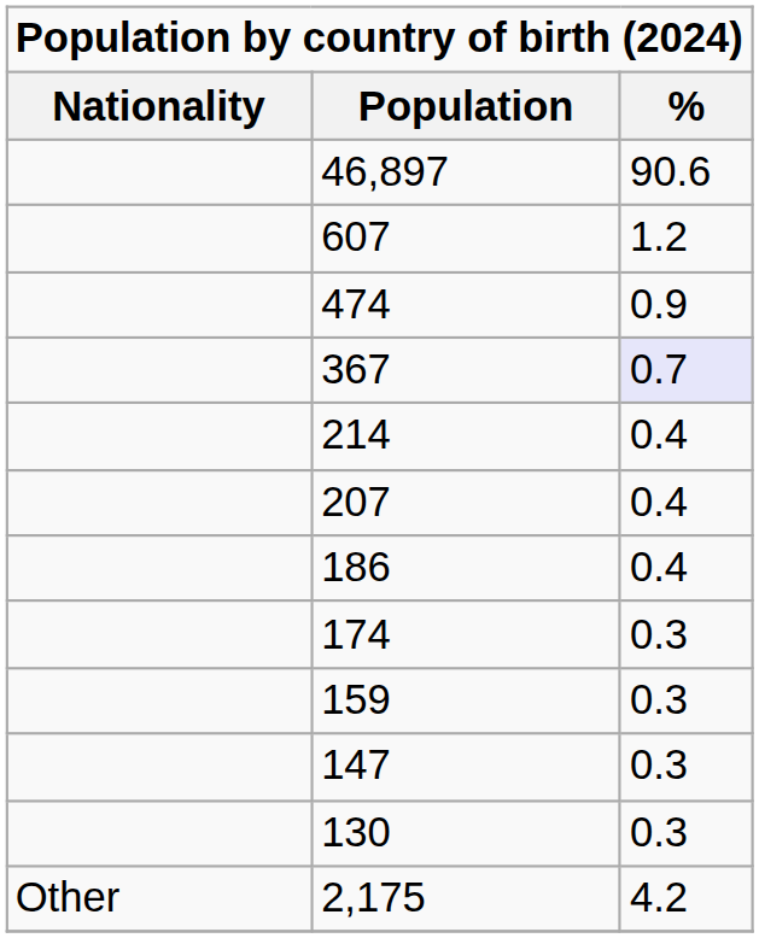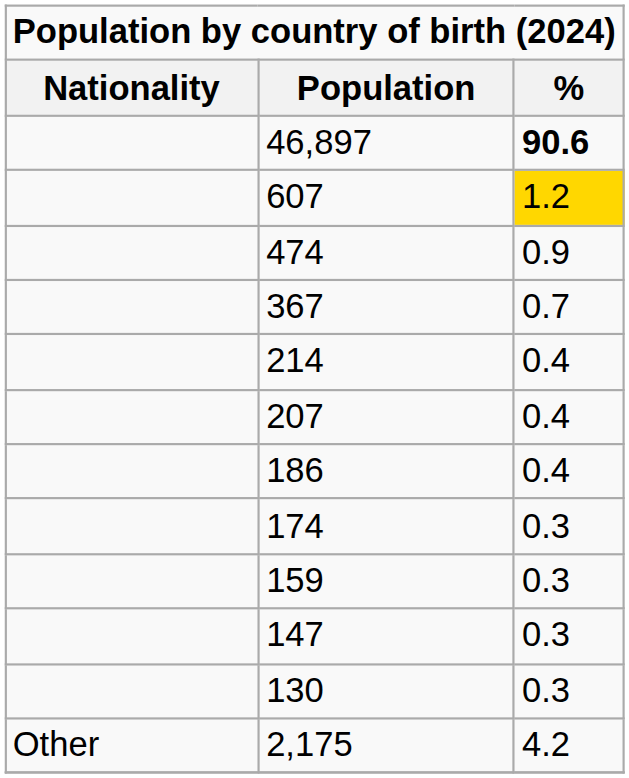46,897 | %: normal -> bold
607 | %: no background -> gold background
367 | %: lavender background -> no background
